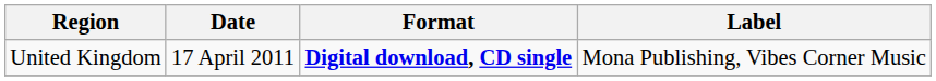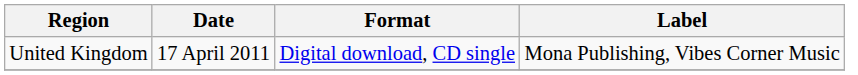United Kingdom | Format: bold -> normal
